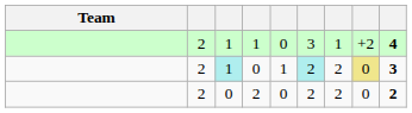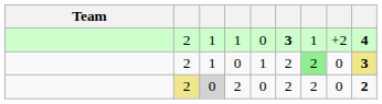row 2 | column 6: normal -> bold
row 3 | column 3: paleturquoise background -> no background
row 3 | column 6: paleturquoise background -> no background
row 3 | column 7: no background -> lightgreen background
row 3 | column 8: khaki background -> no background
row 3 | column 9: no background -> khaki background
row 4 | column 2: no background -> khaki background
row 4 | column 3: no background -> lightgrey background
